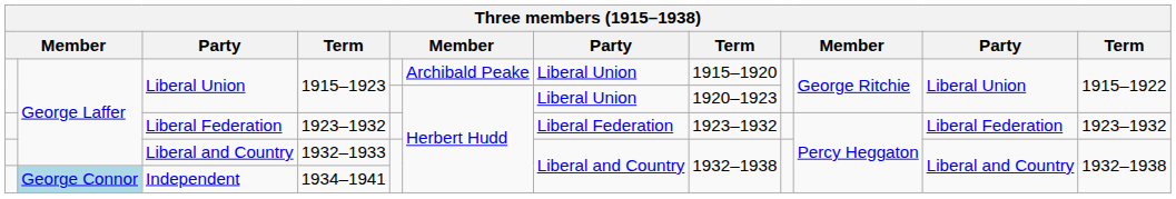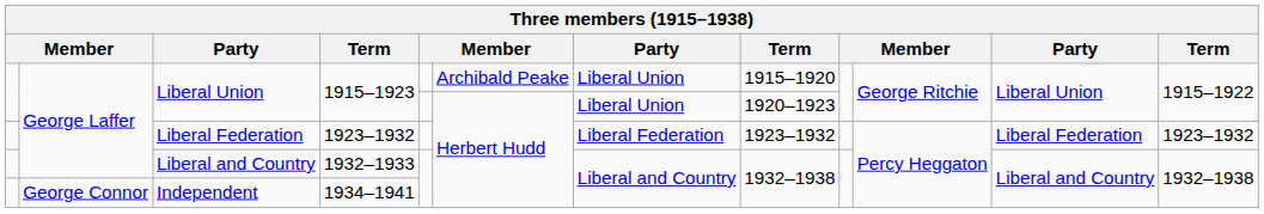Independent | column 2: lightblue background -> no background
